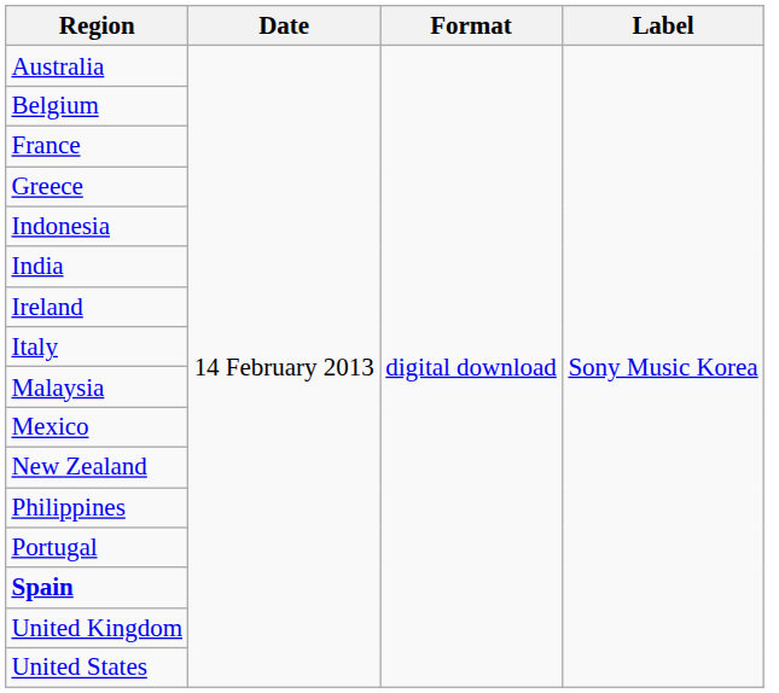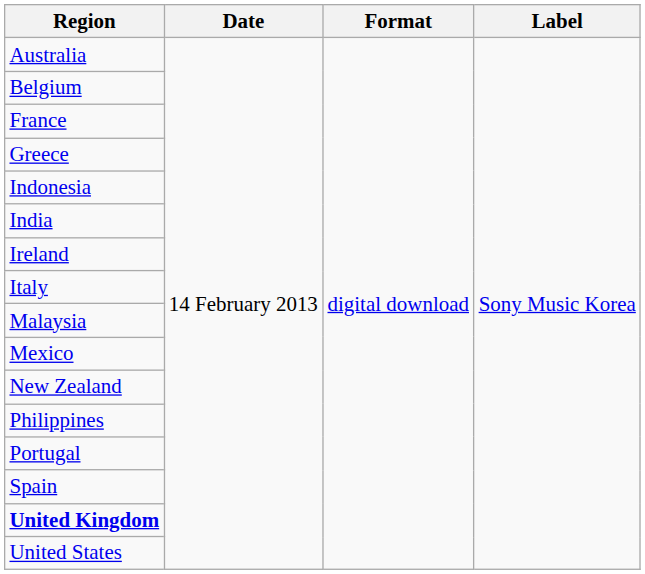Spain | Region: bold -> normal
United Kingdom | Region: normal -> bold
